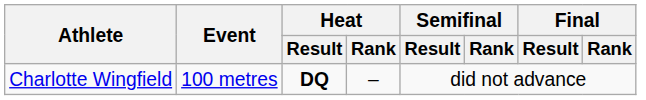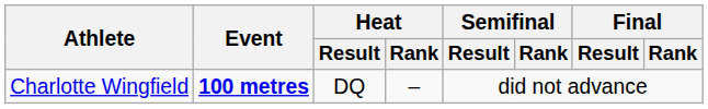Charlotte Wingfield | Event: normal -> bold
Charlotte Wingfield | Heat / Result: bold -> normal
